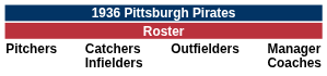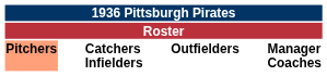Pitchers | column 1: no background -> lightsalmon background
